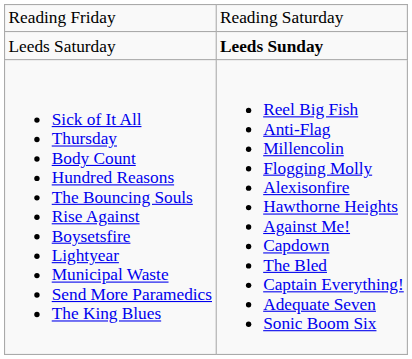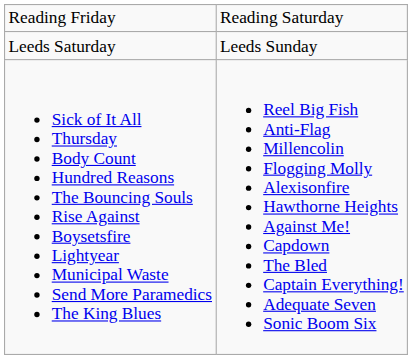Leeds Saturday | column 2: bold -> normal
